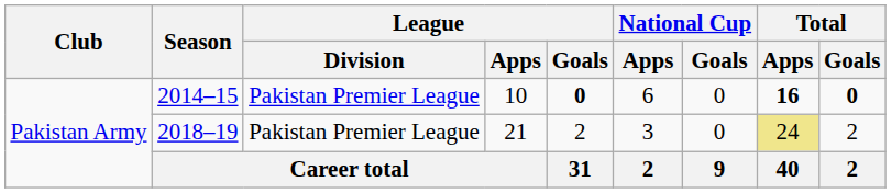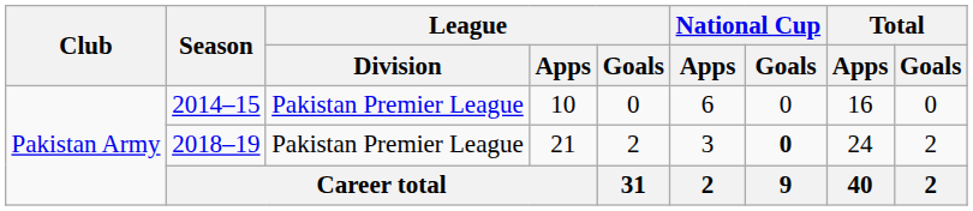2014–15 | League / Goals: bold -> normal
2014–15 | Total / Apps: bold -> normal
2014–15 | Total / Goals: bold -> normal
2018–19 | National Cup / Goals: normal -> bold
2018–19 | Total / Apps: khaki background -> no background
